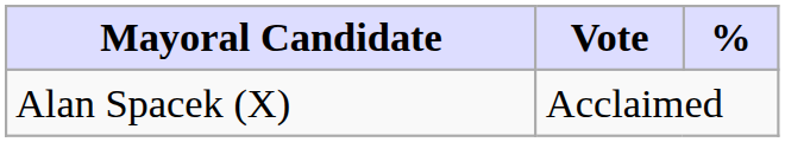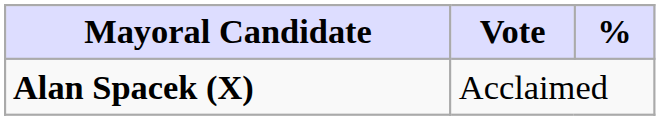Alan Spacek (X) | Mayoral Candidate: normal -> bold
